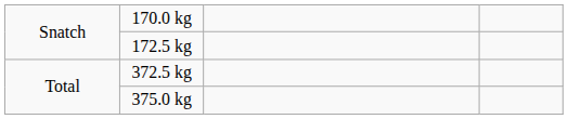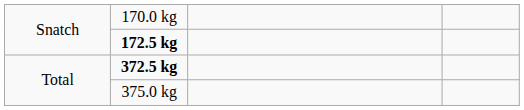172.5 kg | column 2: normal -> bold
372.5 kg | column 2: normal -> bold
